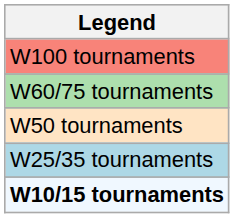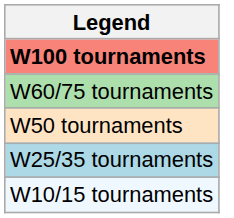row 2 | column 1: normal -> bold
row 6 | column 1: bold -> normal
